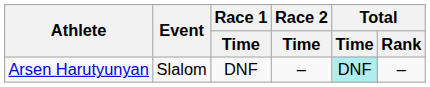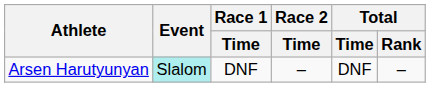Arsen Harutyunyan | Event: no background -> paleturquoise background
Arsen Harutyunyan | Total / Time: paleturquoise background -> no background
